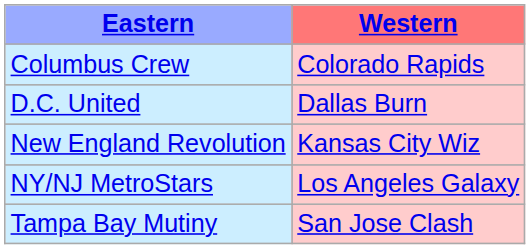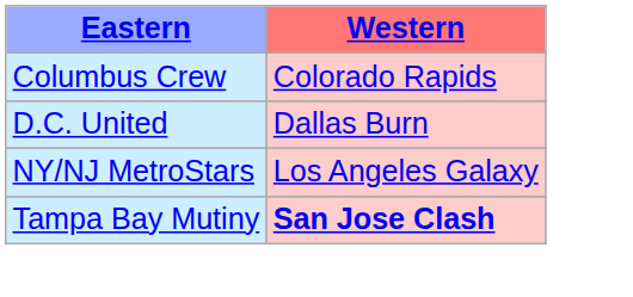- row: New England Revolution | Kansas City Wiz
Tampa Bay Mutiny | Western: normal -> bold
